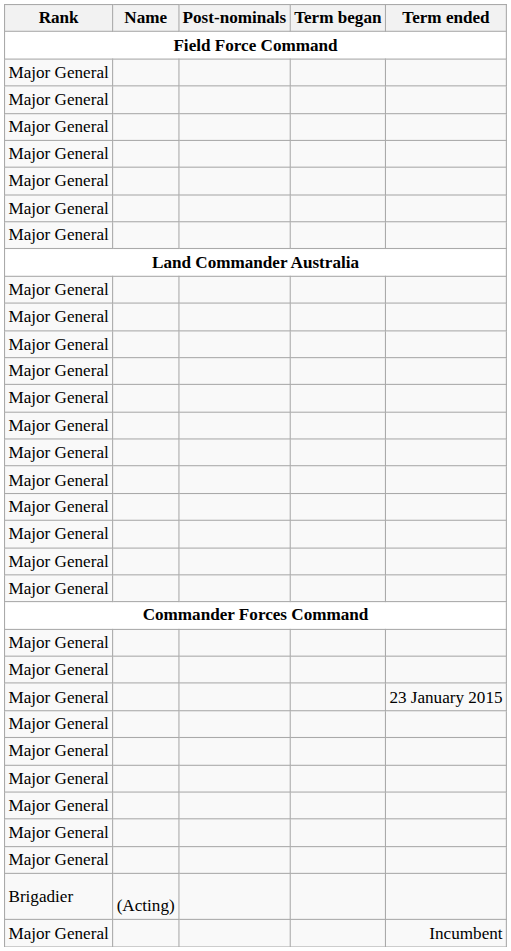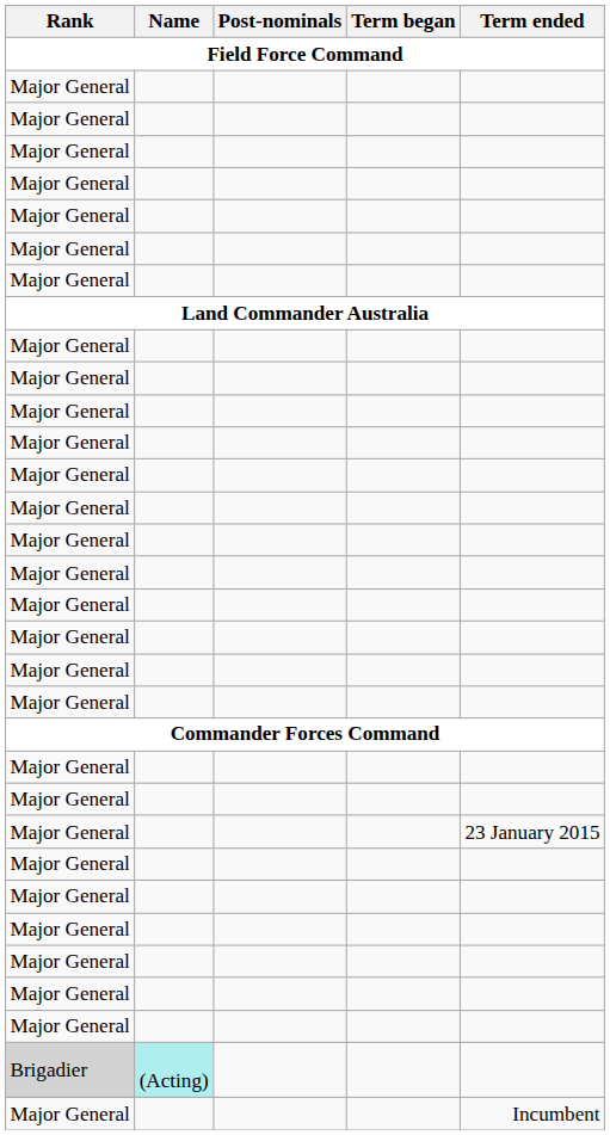Brigadier | Rank / Field Force Command: no background -> lightgrey background
Brigadier | Name / Field Force Command: no background -> paleturquoise background
